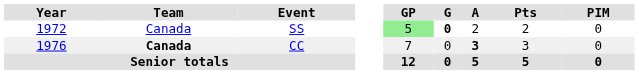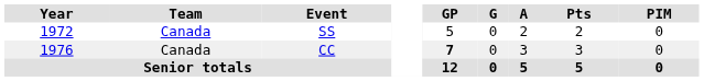SS | GP: lightgreen background -> no background
SS | G: bold -> normal
CC | Team: bold -> normal
CC | GP: normal -> bold
CC | A: bold -> normal
